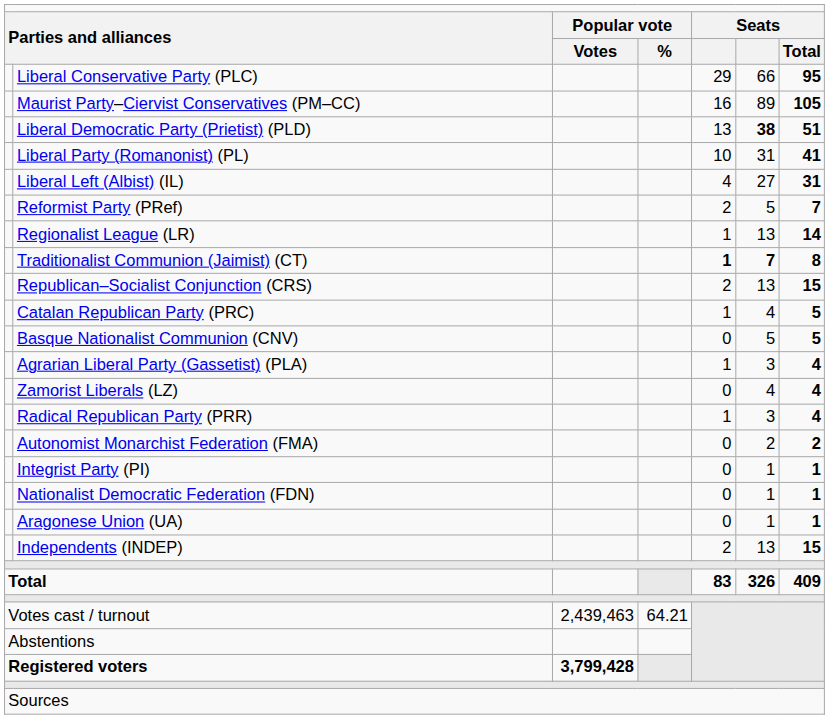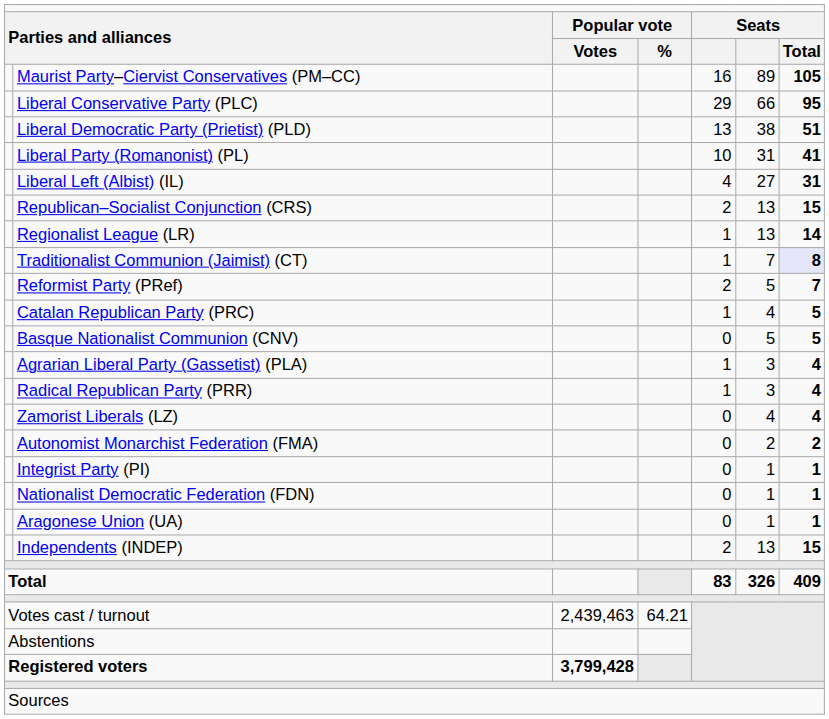rows swapped: Maurist Party–Ciervist Conservatives (PM–CC) <-> Liberal Conservative Party (PLC)
Liberal Democratic Party (Prietist) (PLD) | column 6: bold -> normal
rows swapped: Republican–Socialist Conjunction (CRS) <-> Reformist Party (PRef)
Traditionalist Communion (Jaimist) (CT) | column 5: bold -> normal
Traditionalist Communion (Jaimist) (CT) | column 6: bold -> normal
Traditionalist Communion (Jaimist) (CT) | column 7: no background -> lavender background
rows swapped: Radical Republican Party (PRR) <-> Zamorist Liberals (LZ)
